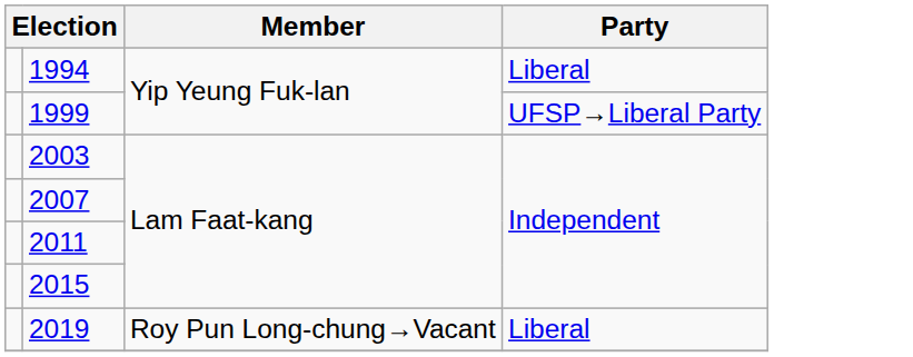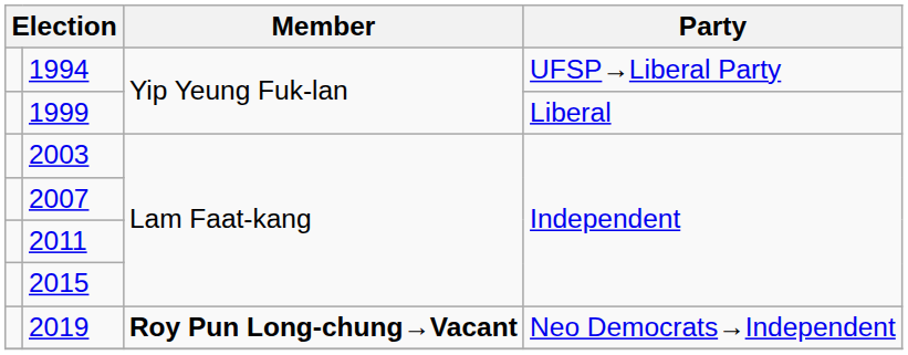1994 | Party: Liberal -> UFSP→Liberal Party
1999 | Party: UFSP→Liberal Party -> Liberal
2019 | Member: normal -> bold
2019 | Party: Liberal -> Neo Democrats→Independent
